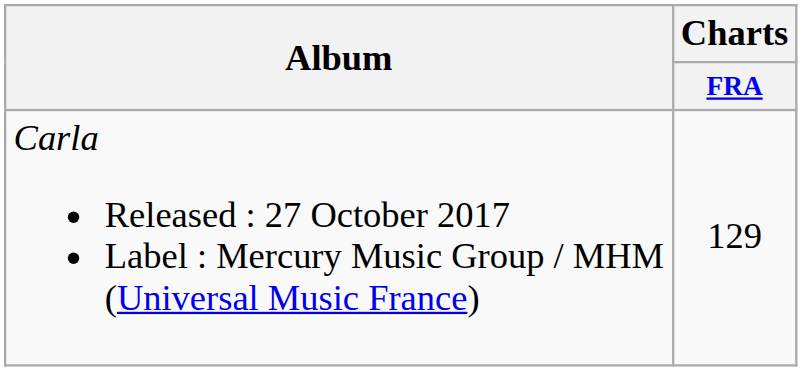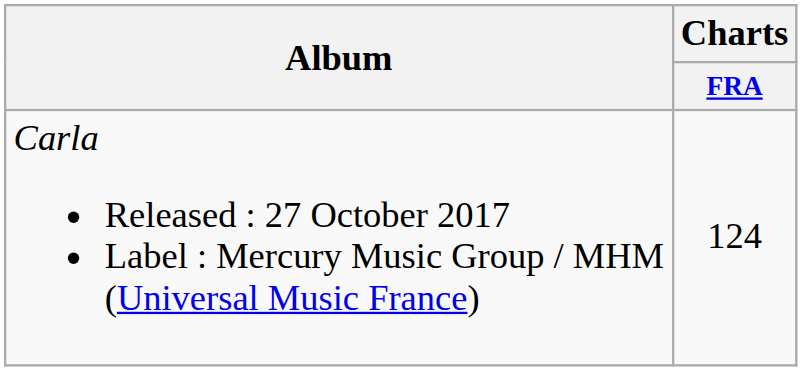row 3 | Charts / FRA: 129 -> 124
